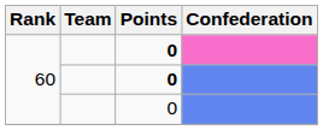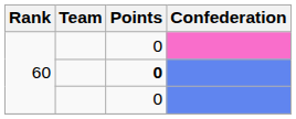row 2 | Points: bold -> normal
